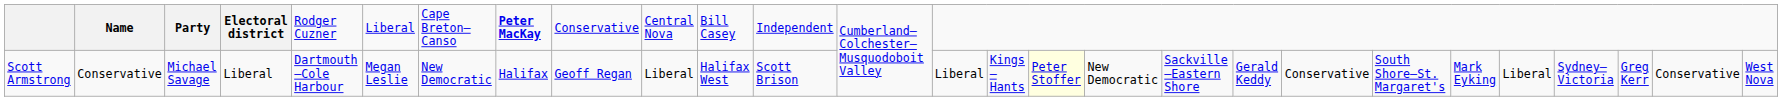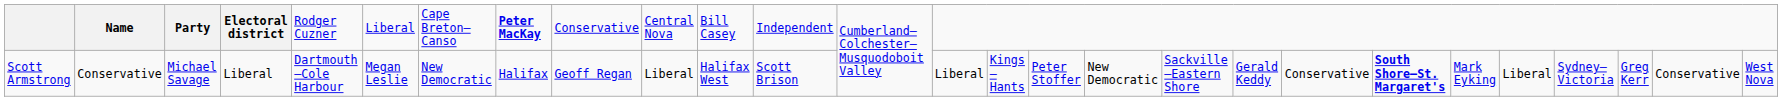Scott Armstrong | column 16: lightyellow background -> no background
Scott Armstrong | column 21: normal -> bold
